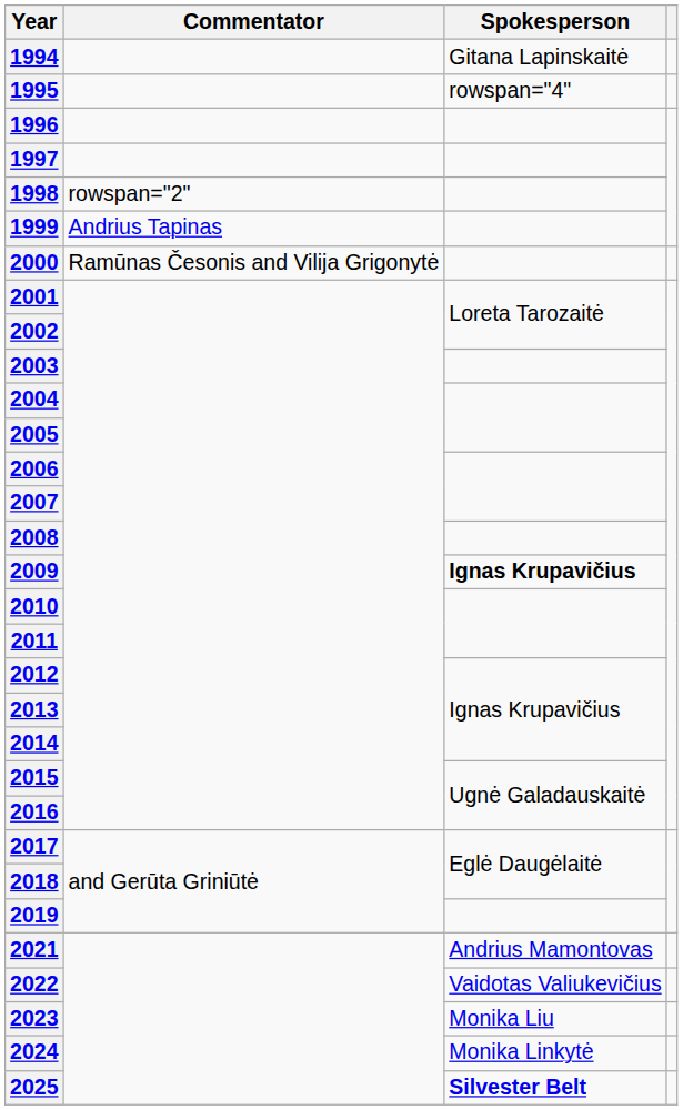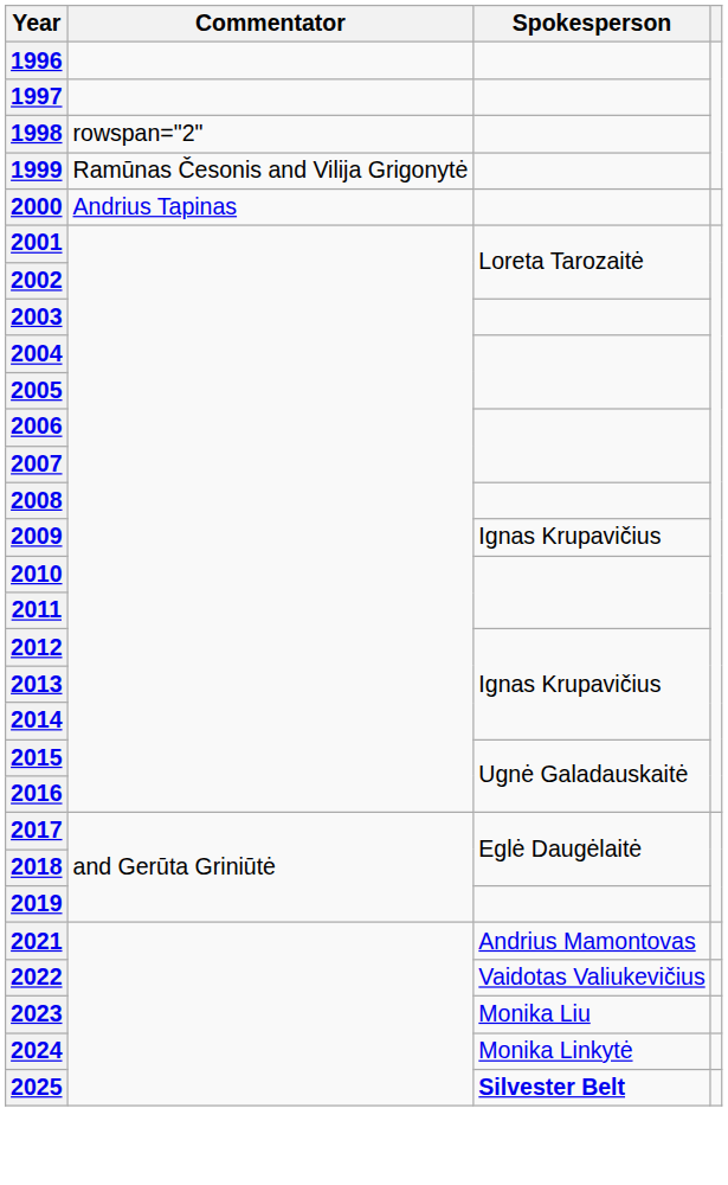- row: 1994 | Gitana Lapinskaitė
- row: 1995 | rowspan="4"
1999 | Commentator: Andrius Tapinas -> Ramūnas Česonis and Vilija Grigonytė
2000 | Commentator: Ramūnas Česonis and Vilija Grigonytė -> Andrius Tapinas
2009 | Spokesperson: bold -> normal
